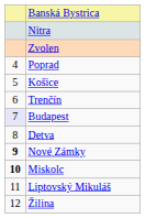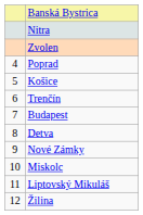Budapest | column 1: lavender background -> no background
Nové Zámky | column 1: bold -> normal
Miskolc | column 1: bold -> normal
